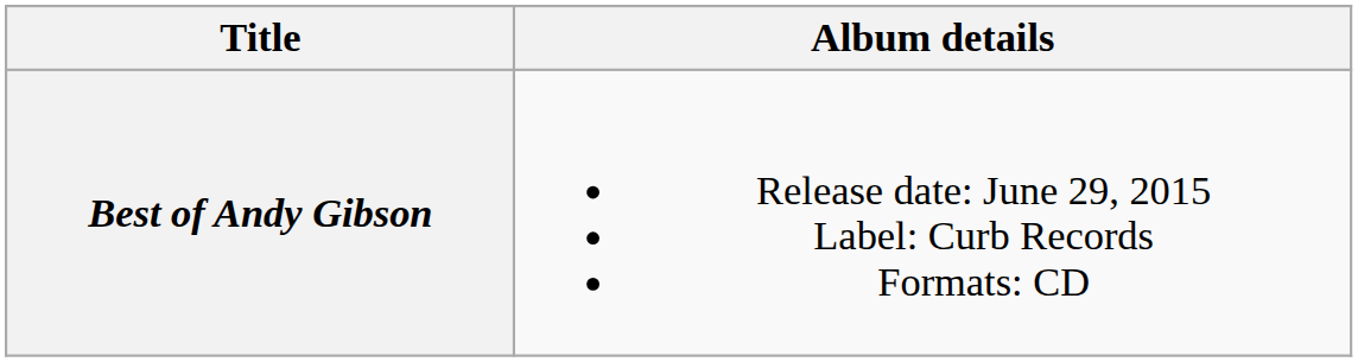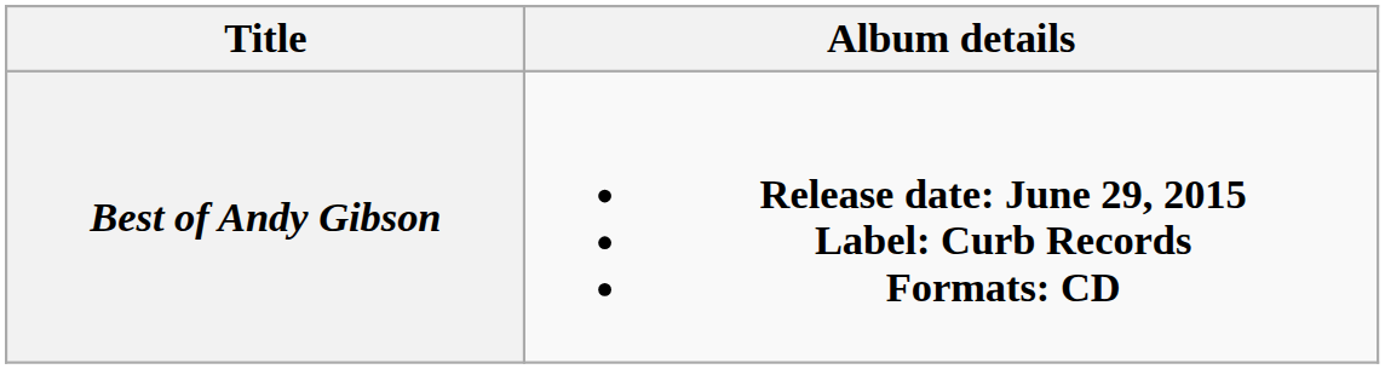Best of Andy Gibson | Album details: normal -> bold
